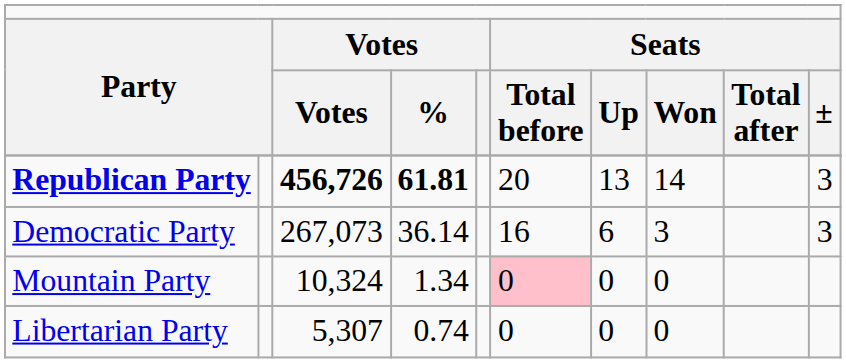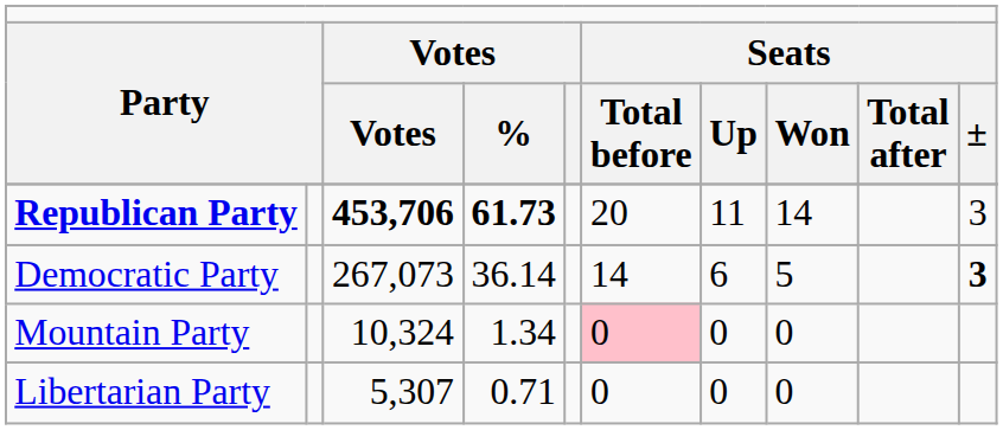Republican Party | column 3: 456,726 -> 453,706
Republican Party | column 4: 61.81 -> 61.73
Republican Party | column 7: 13 -> 11
Democratic Party | column 6: 16 -> 14
Democratic Party | column 8: 3 -> 5
Democratic Party | column 10: normal -> bold
Libertarian Party | column 4: 0.74 -> 0.71
